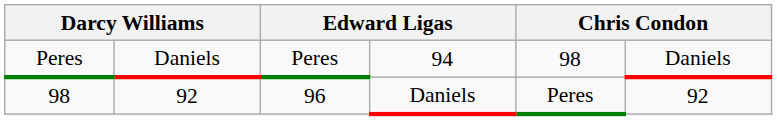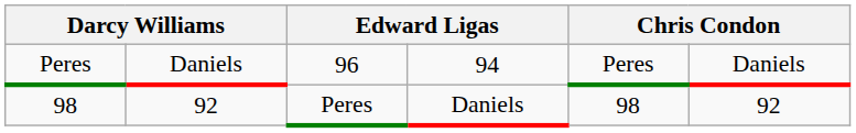row 2 | column 3: Peres -> 96
row 2 | column 5: 98 -> Peres
row 3 | column 3: 96 -> Peres
row 3 | column 5: Peres -> 98
